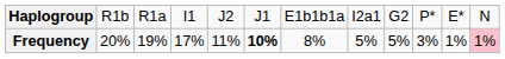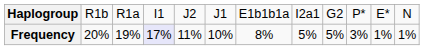Frequency | column 4: no background -> lavender background
Frequency | column 6: bold -> normal
Frequency | column 12: pink background -> no background
